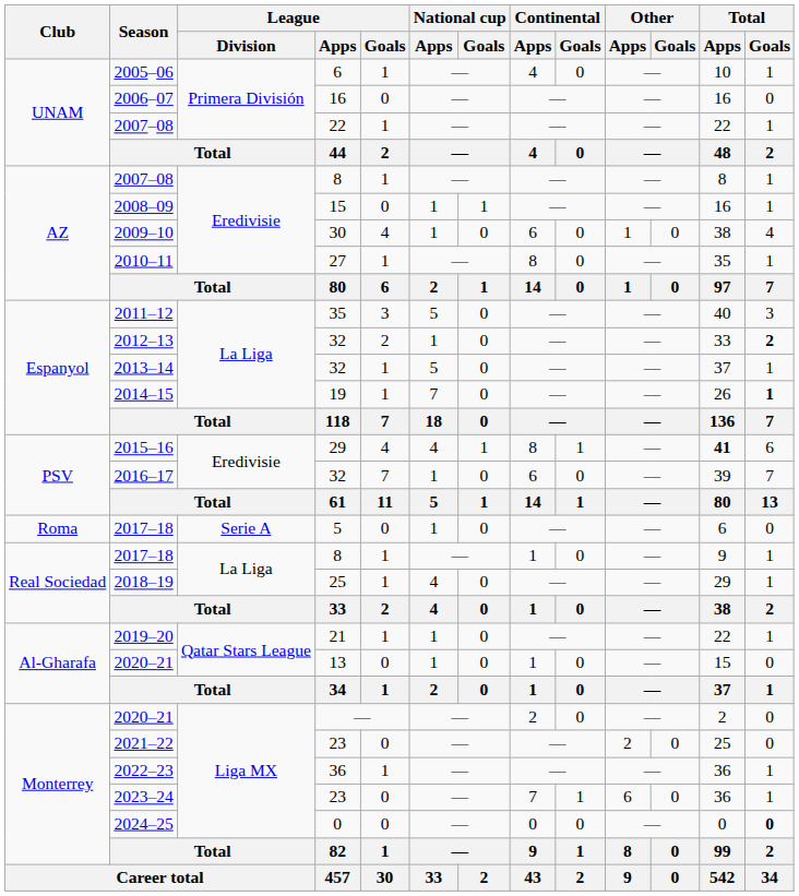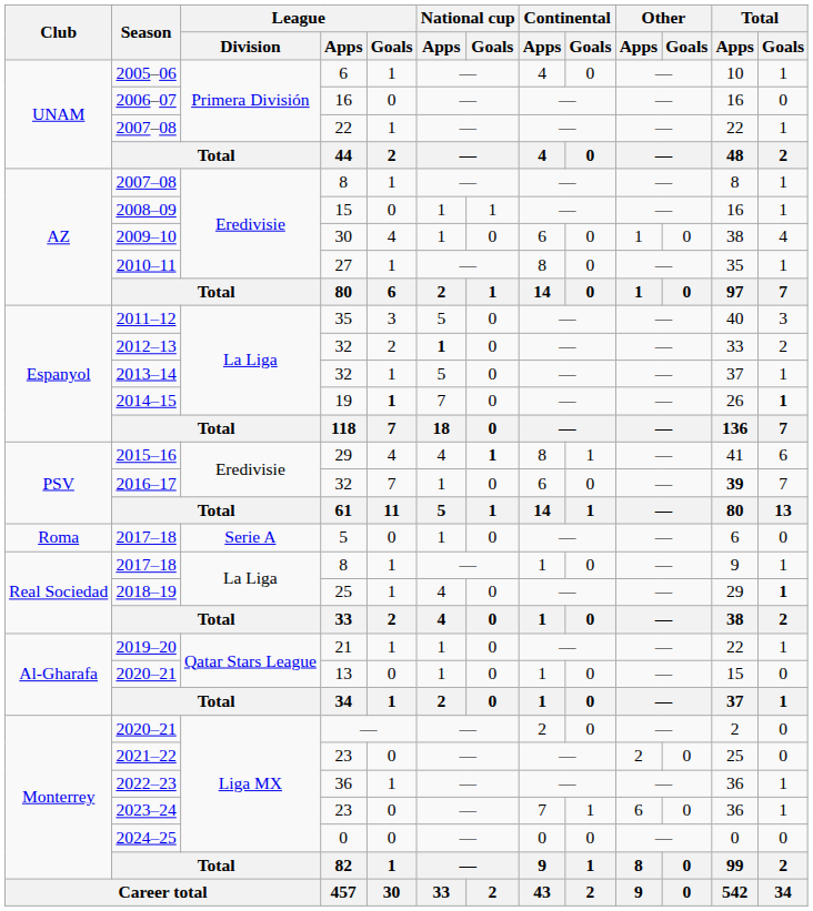2012–13 | National cup / Apps: normal -> bold
2012–13 | Total / Goals: bold -> normal
2014–15 | League / Goals: normal -> bold
2015–16 | National cup / Goals: normal -> bold
2015–16 | Total / Apps: bold -> normal
2016–17 | Total / Apps: normal -> bold
2018–19 | Total / Goals: normal -> bold
2024–25 | Total / Goals: bold -> normal
